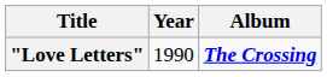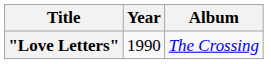"Love Letters" | Album: bold -> normal
